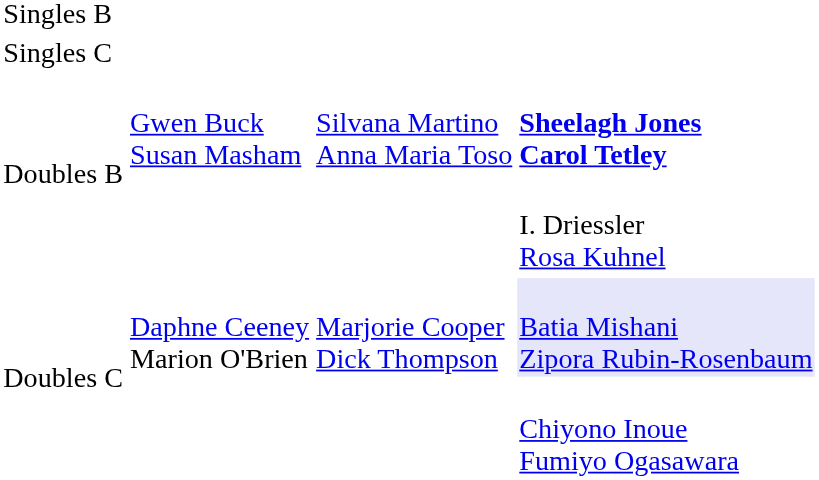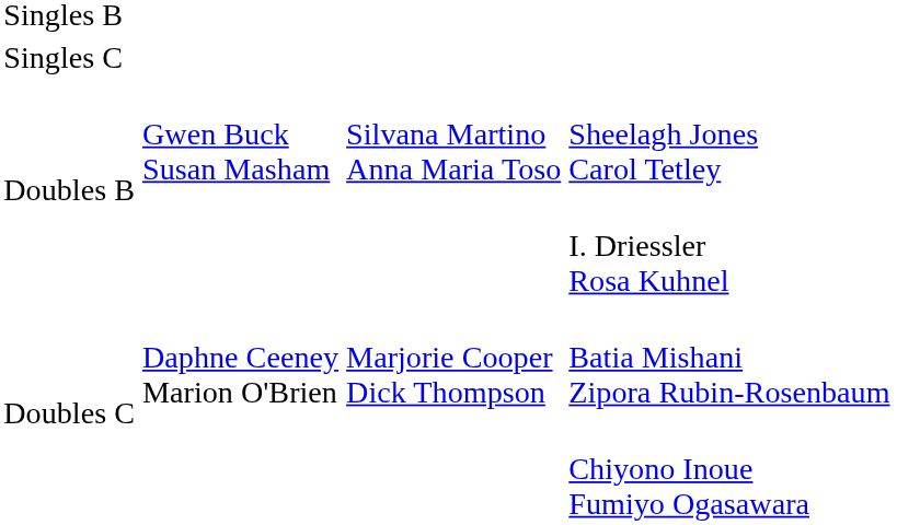Sheelagh Jones Carol Tetley | column 4: bold -> normal
Batia Mishani Zipora Rubin-Rosenbaum | column 4: lavender background -> no background
